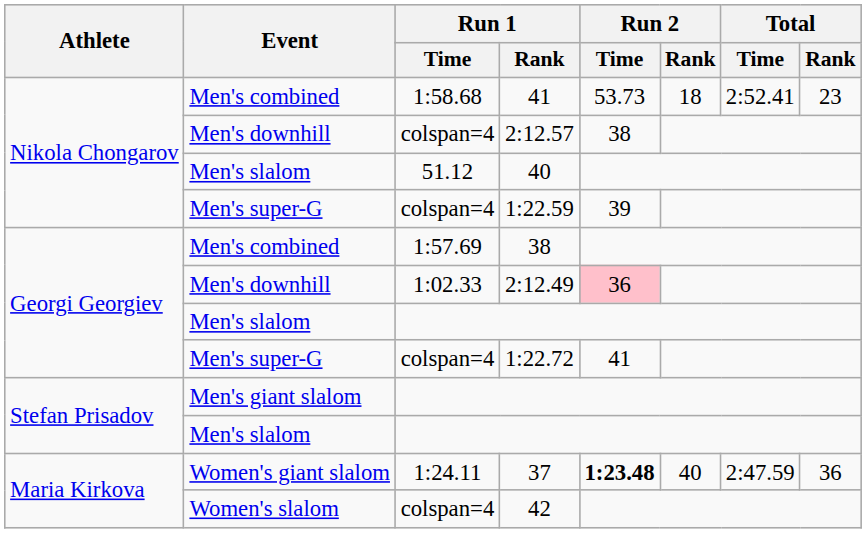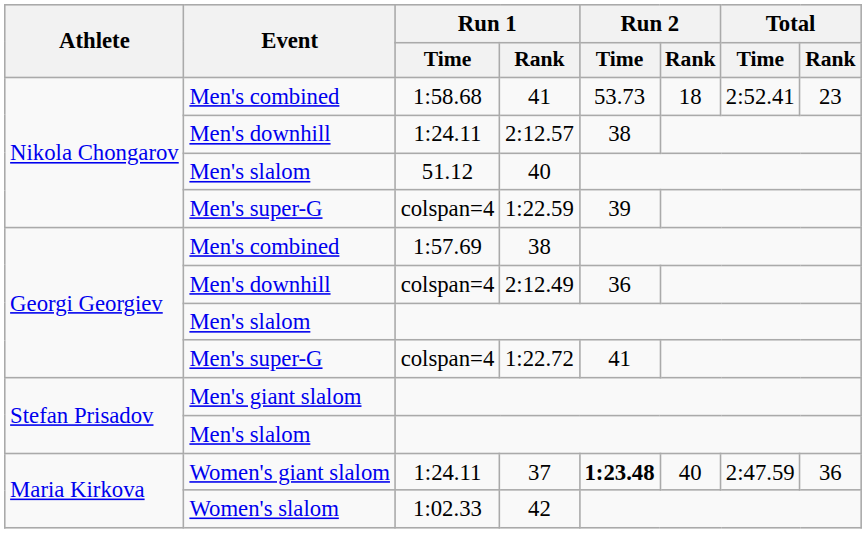2:12.57 | Run 1 / Time: colspan=4 -> 1:24.11
2:12.49 | Run 1 / Time: 1:02.33 -> colspan=4
2:12.49 | Run 2 / Time: pink background -> no background
42 | Run 1 / Time: colspan=4 -> 1:02.33
